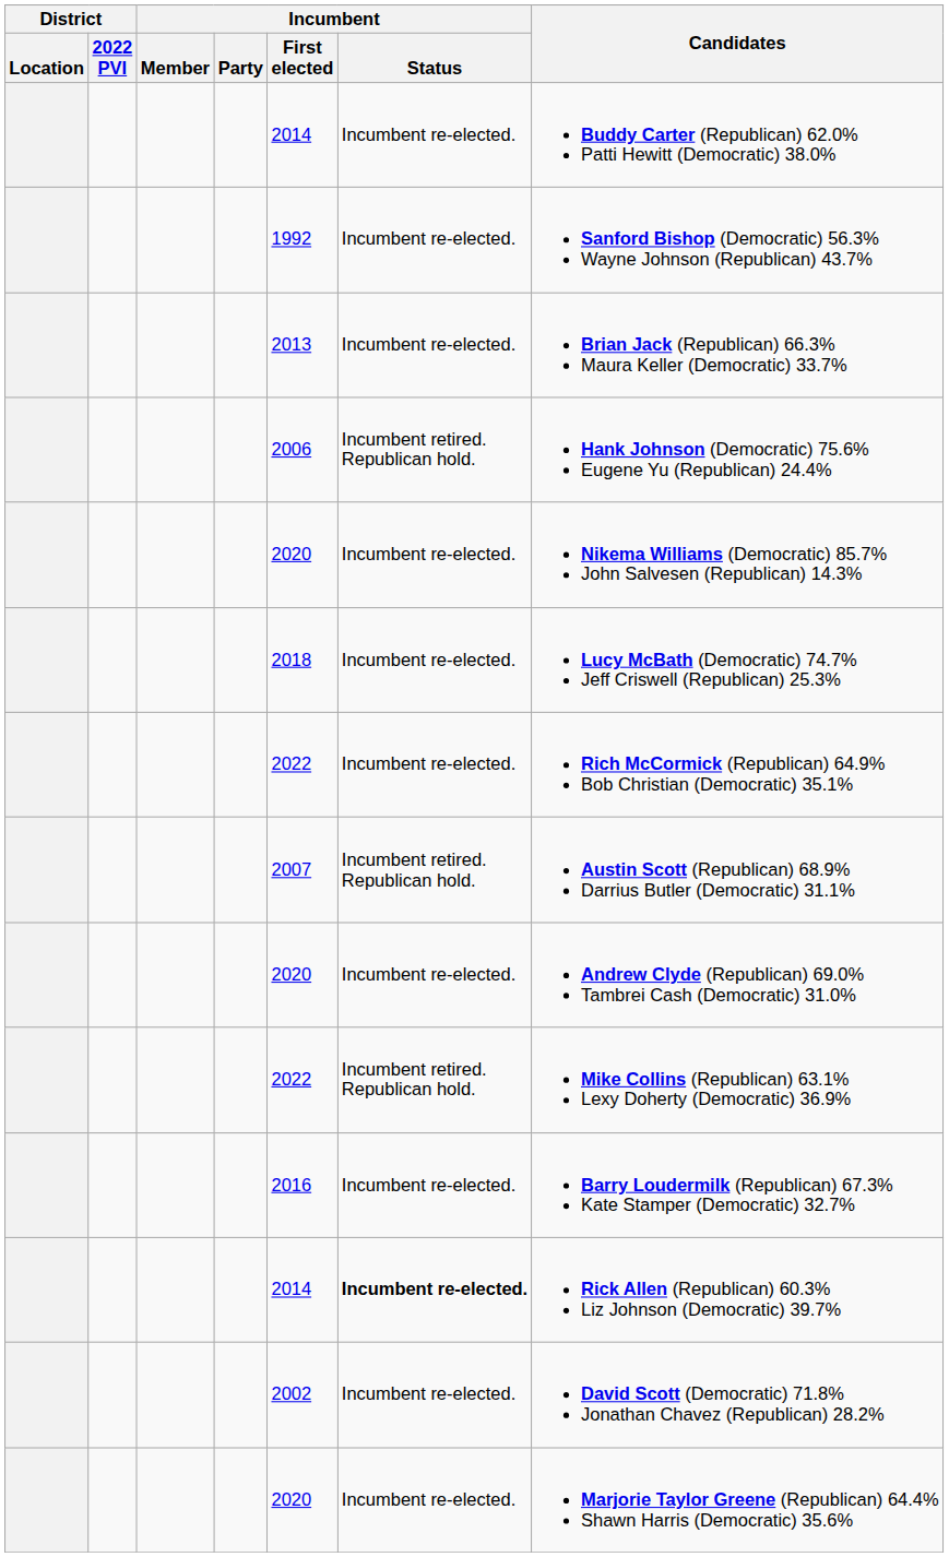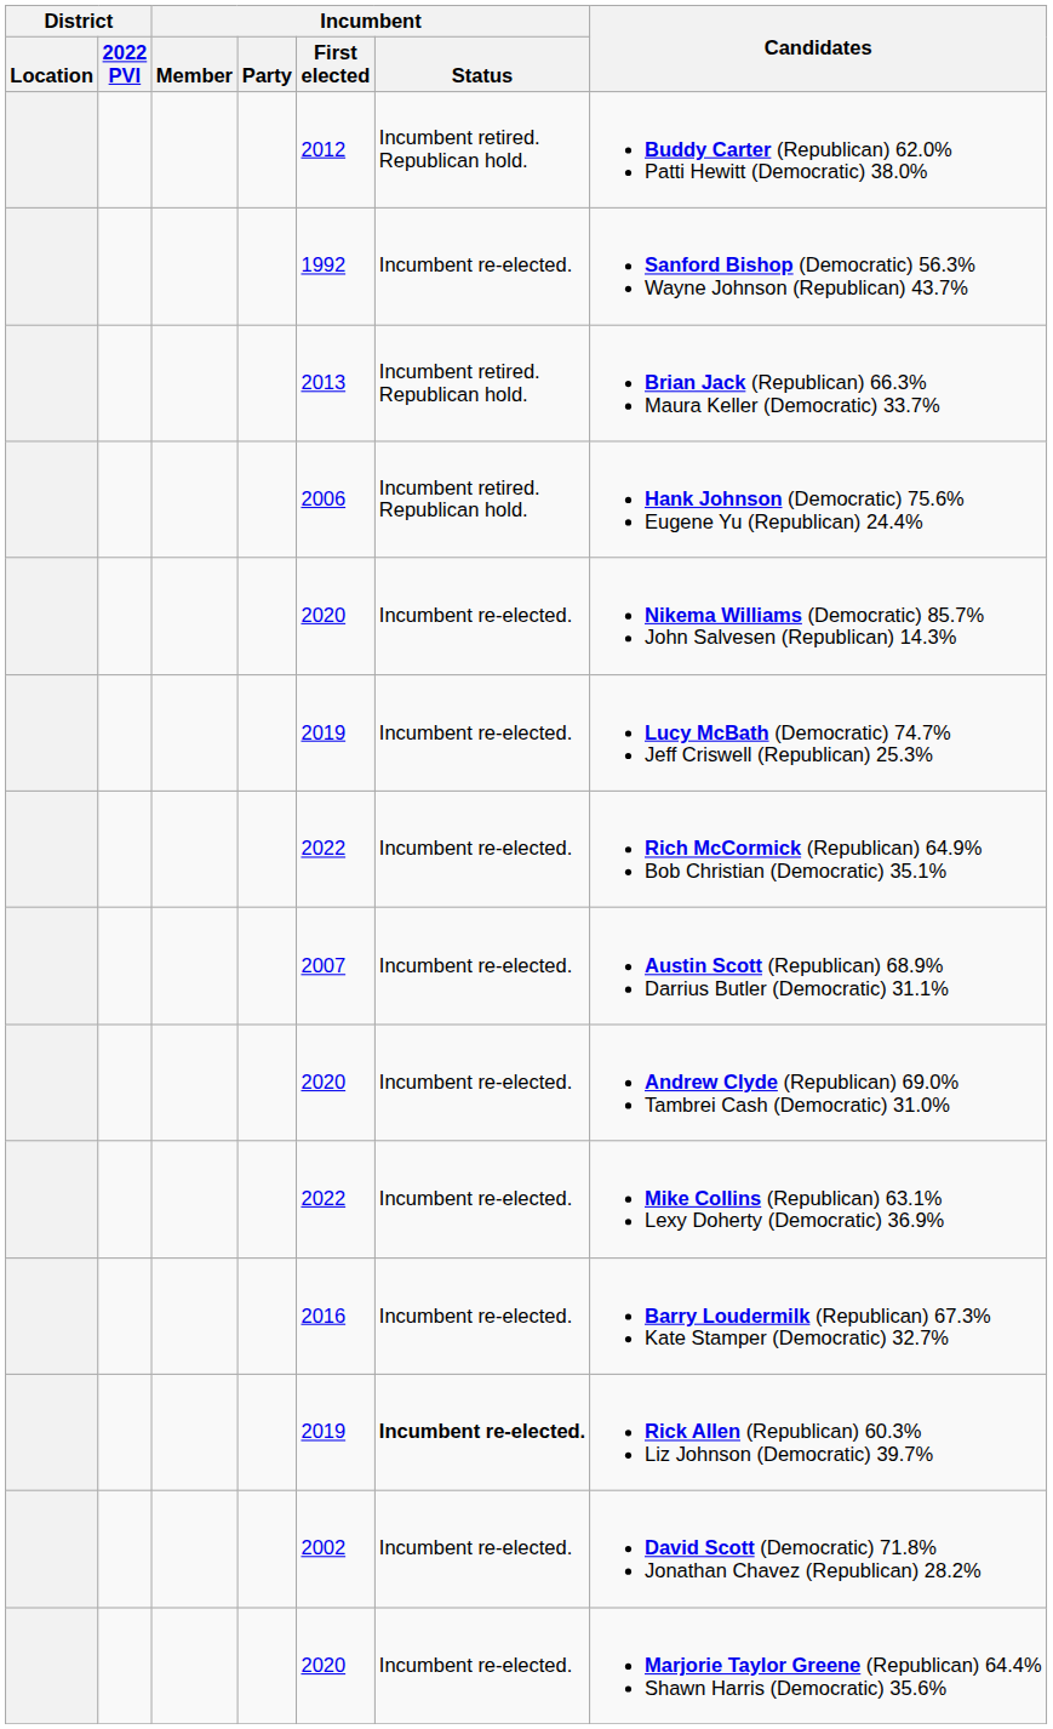row 3 | Incumbent / First elected: 2014 -> 2012
row 3 | Incumbent / Status: Incumbent re-elected. -> Incumbent retired. Republican hold.
row 5 | Incumbent / Status: Incumbent re-elected. -> Incumbent retired. Republican hold.
row 8 | Incumbent / First elected: 2018 -> 2019
row 10 | Incumbent / Status: Incumbent retired. Republican hold. -> Incumbent re-elected.
row 12 | Incumbent / Status: Incumbent retired. Republican hold. -> Incumbent re-elected.
row 14 | Incumbent / First elected: 2014 -> 2019
